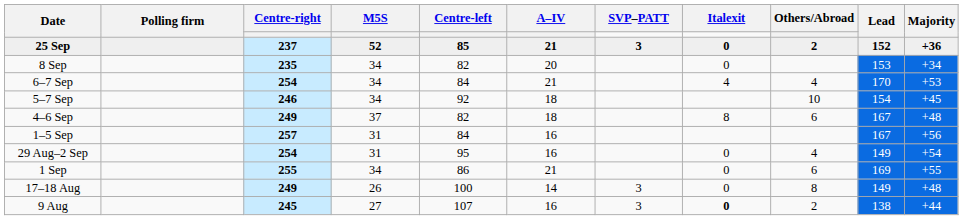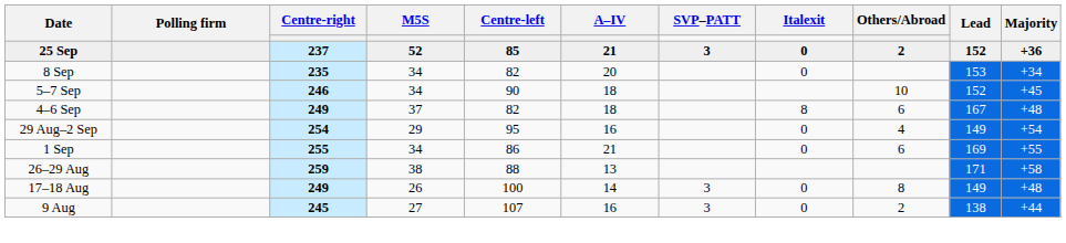- row: 6–7 Sep | 254 | 34 | 84 | 21 | 4 | 4 | 170 | +53
5–7 Sep | Centre-left: 92 -> 90
5–7 Sep | Lead: 154 -> 152
- row: 1–5 Sep | 257 | 31 | 84 | 16 | 167 | +56
29 Aug–2 Sep | M5S: 31 -> 29
+ row: 26–29 Aug | 259 | 38 | 88 | 13 | 171 | +58
9 Aug | Italexit: bold -> normal
